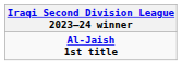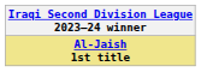row 2 | column 1: no background -> khaki background
